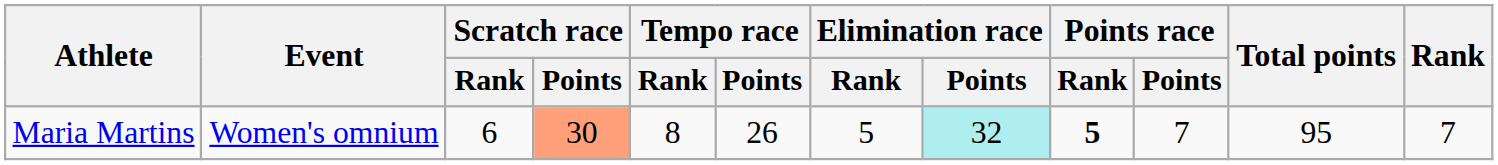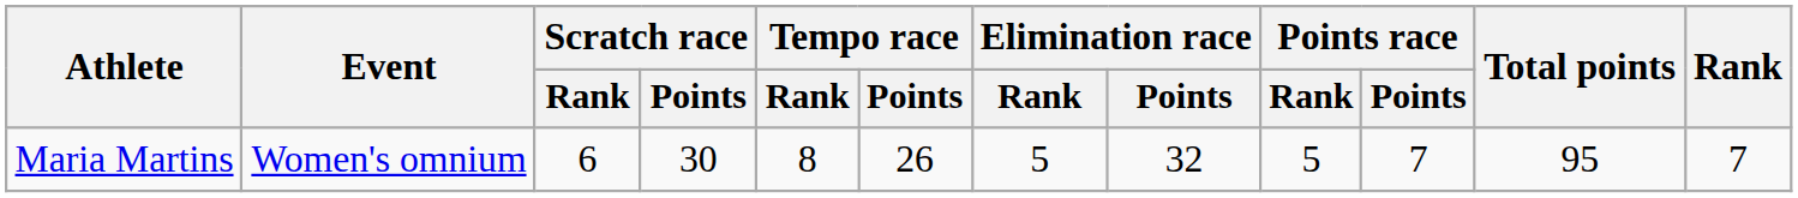Maria Martins | Scratch race / Points: lightsalmon background -> no background
Maria Martins | Elimination race / Points: paleturquoise background -> no background
Maria Martins | Points race / Rank: bold -> normal
